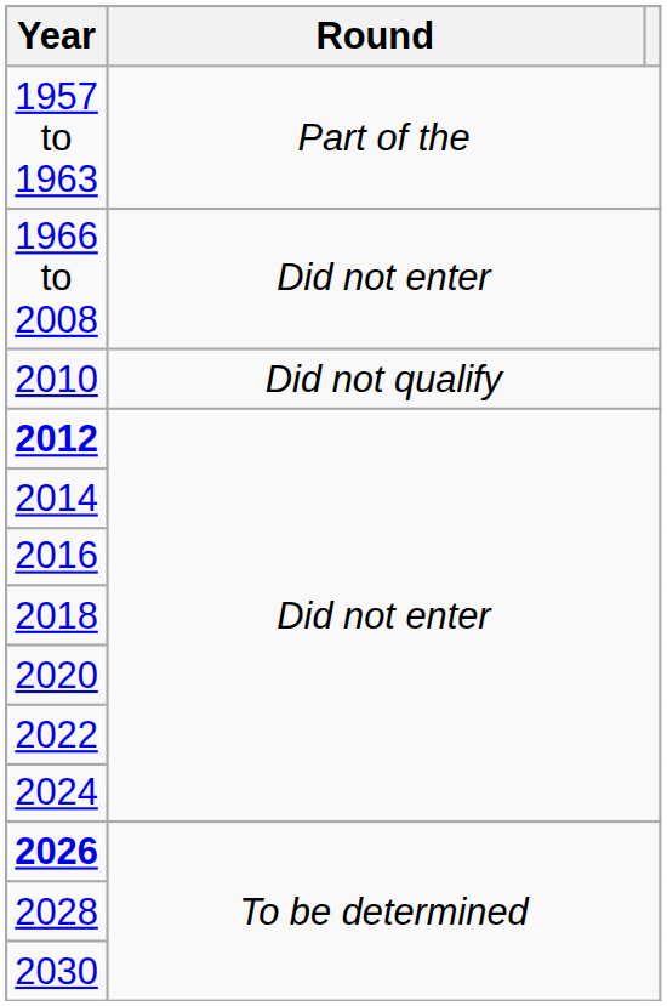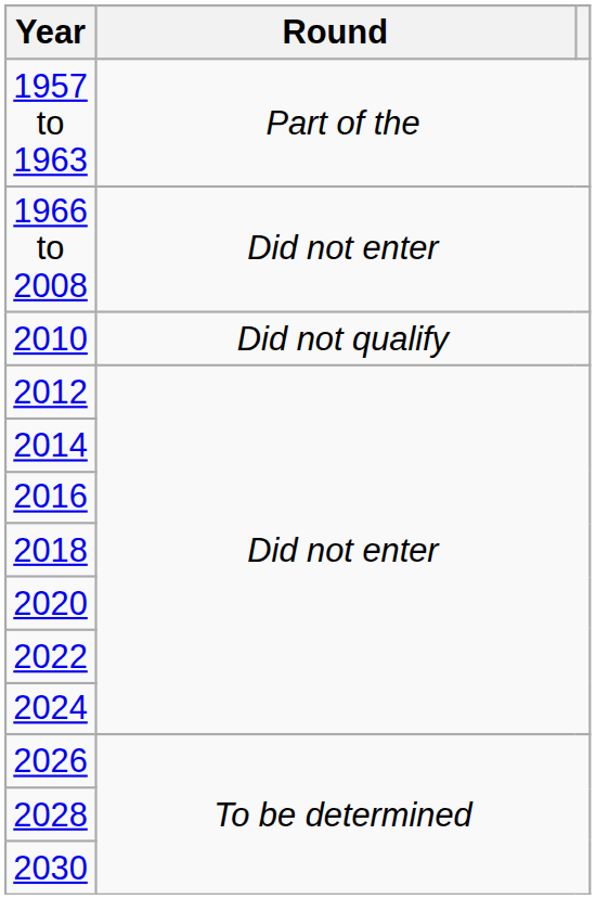2012 | Year: bold -> normal
2026 | Year: bold -> normal
